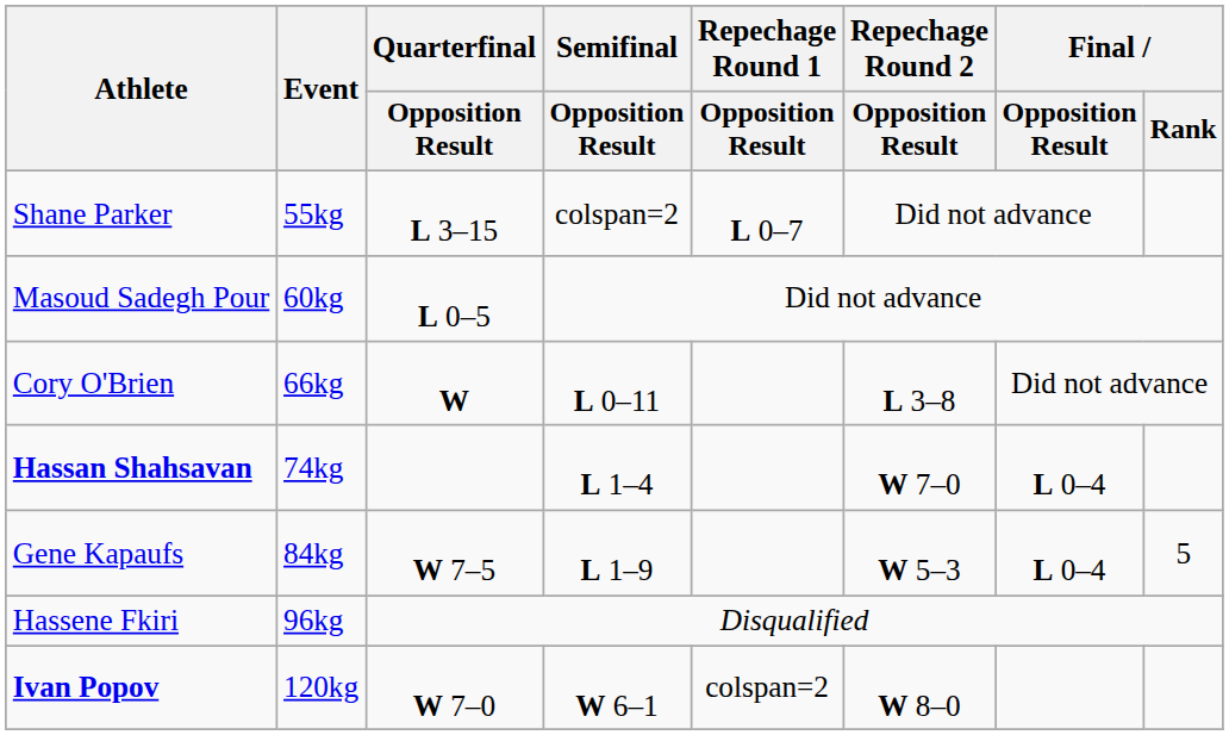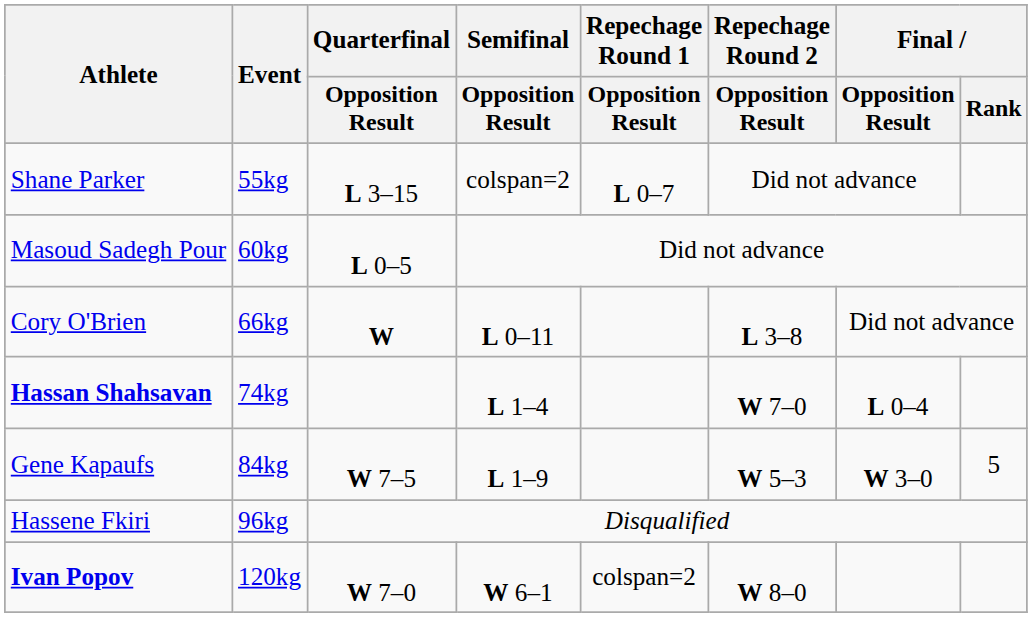Gene Kapaufs | Final / Opposition Result: L 0–4 -> W 3–0
